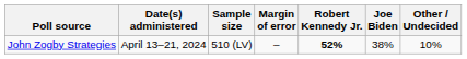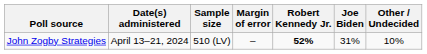John Zogby Strategies | Joe Biden: 38% -> 31%
